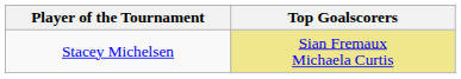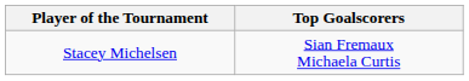Stacey Michelsen | Top Goalscorers: khaki background -> no background
